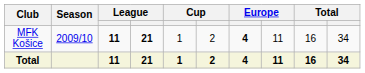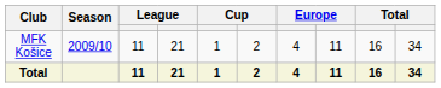MFK Košice | column 3: bold -> normal
MFK Košice | column 4: bold -> normal
MFK Košice | column 7: bold -> normal
